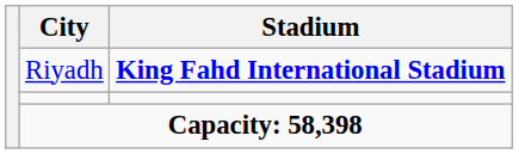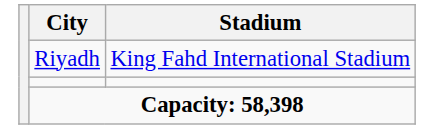Riyadh | Stadium: bold -> normal
